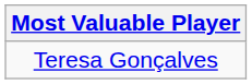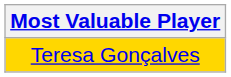row 2 | column 1: no background -> gold background
